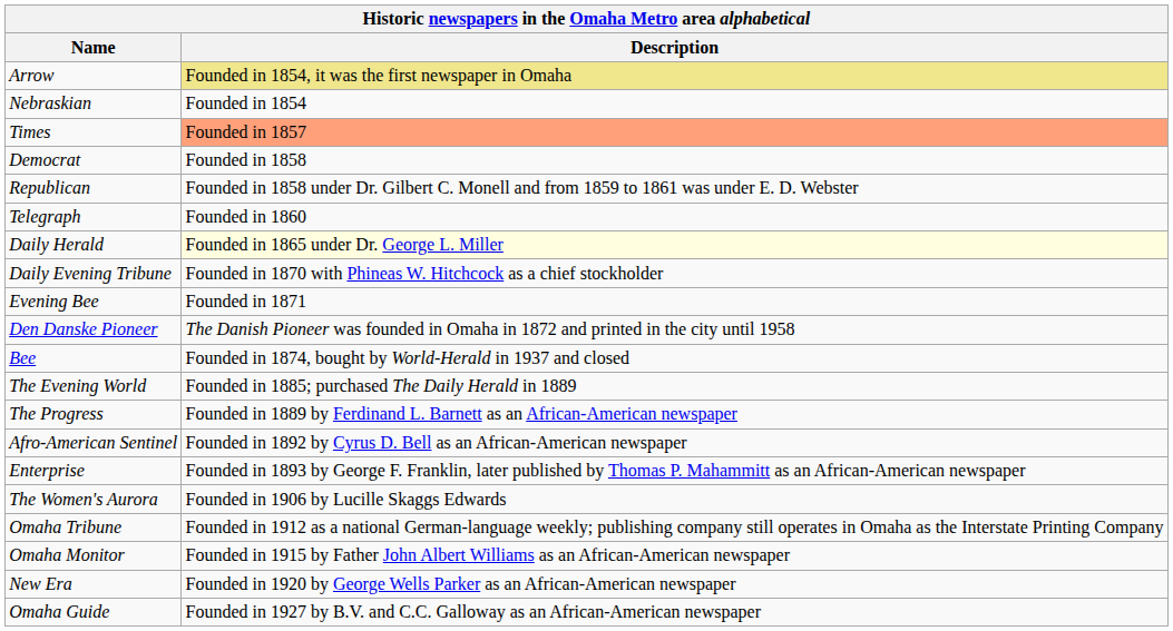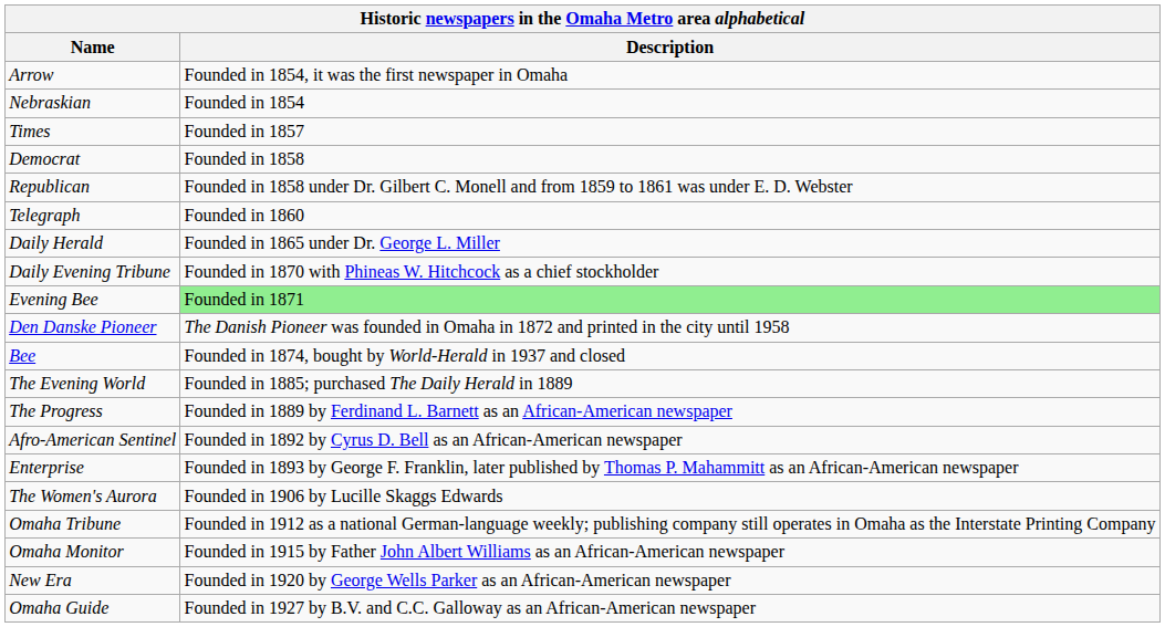Arrow | Description: khaki background -> no background
Times | Description: lightsalmon background -> no background
Daily Herald | Description: lightyellow background -> no background
Evening Bee | Description: no background -> lightgreen background
